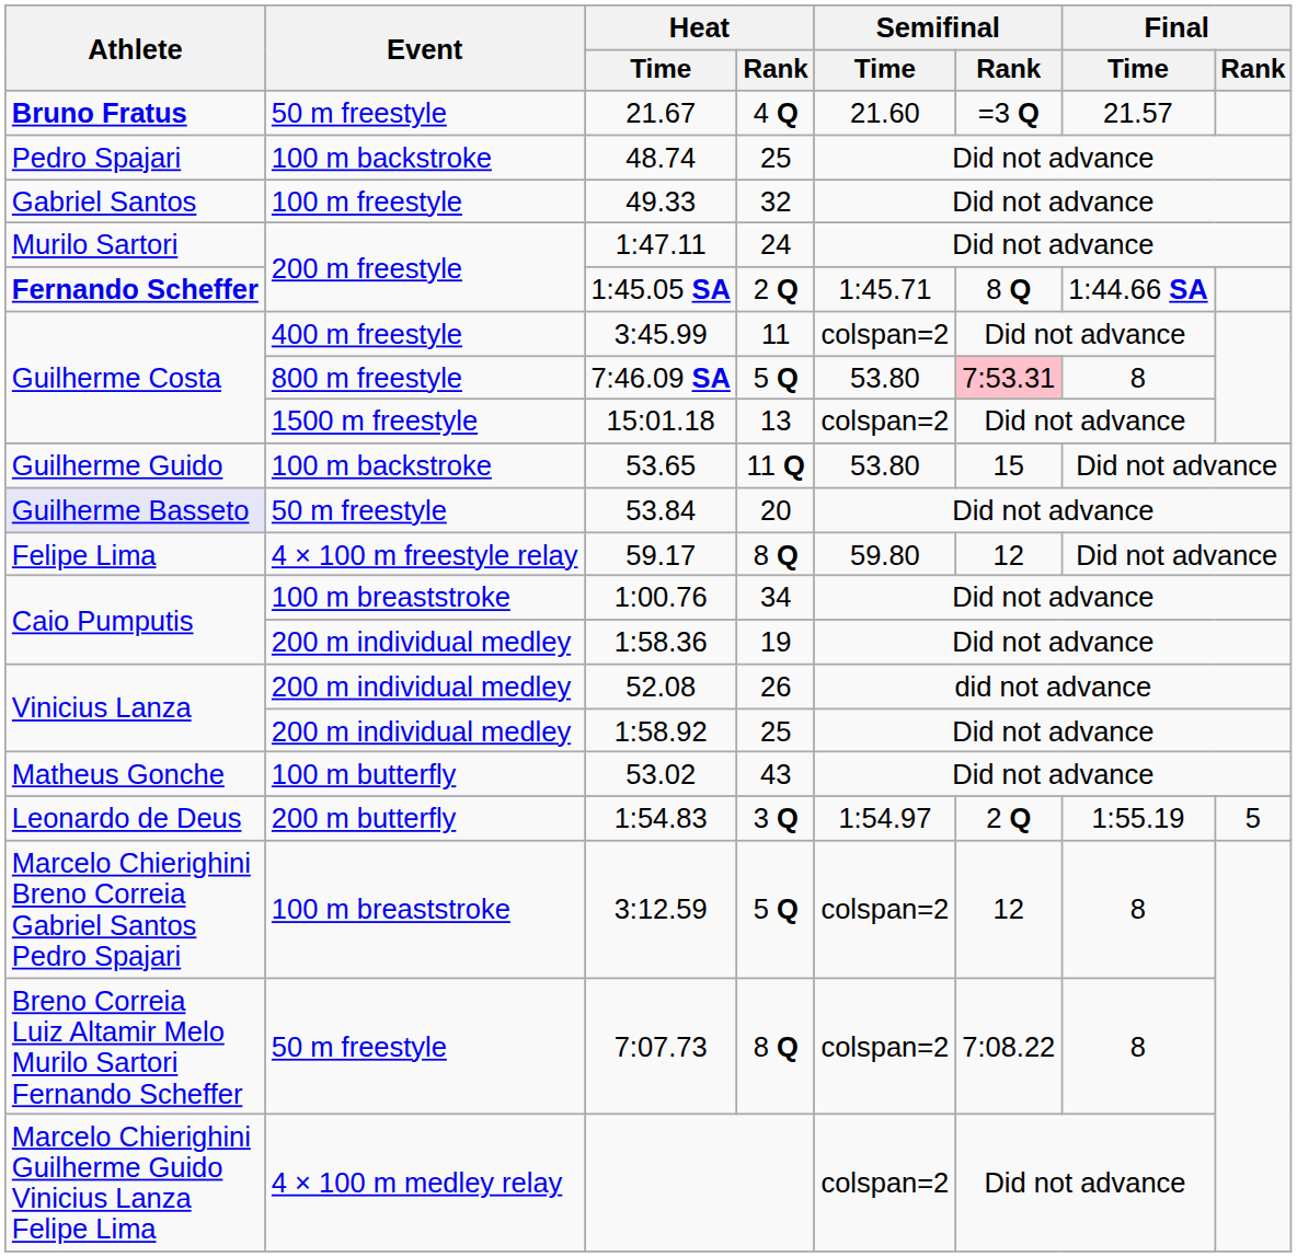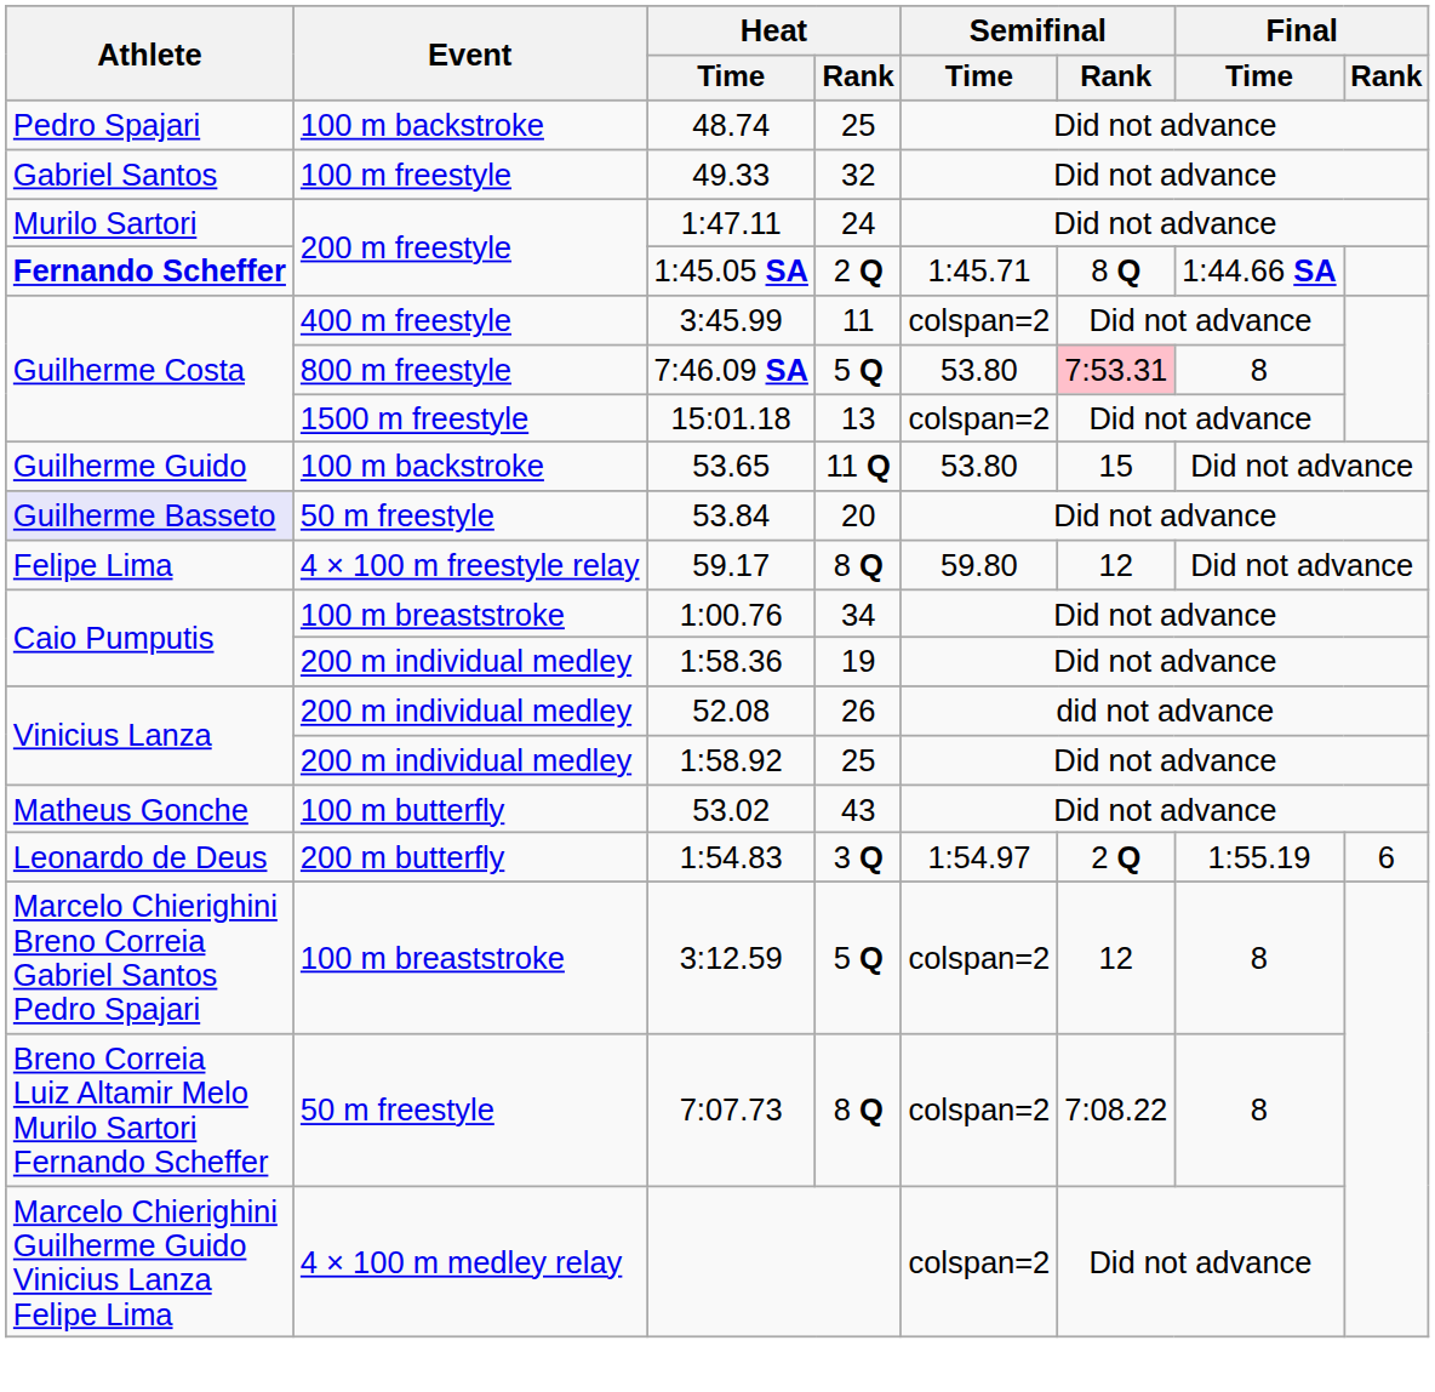- row: Bruno Fratus | 50 m freestyle | 21.67 | 4 Q | 21.60 | =3 Q | 21.57
1:54.83 | Final / Rank: 5 -> 6
